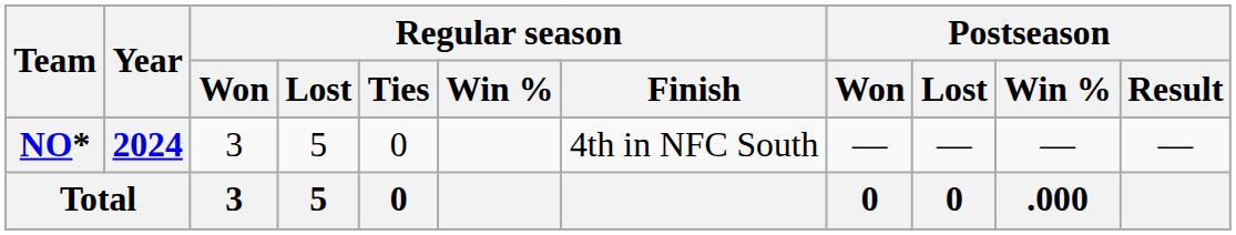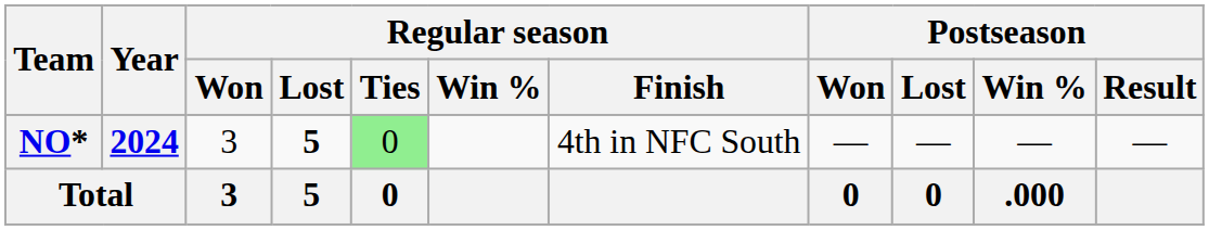NO* | Regular season / Lost: normal -> bold
NO* | Regular season / Ties: no background -> lightgreen background
